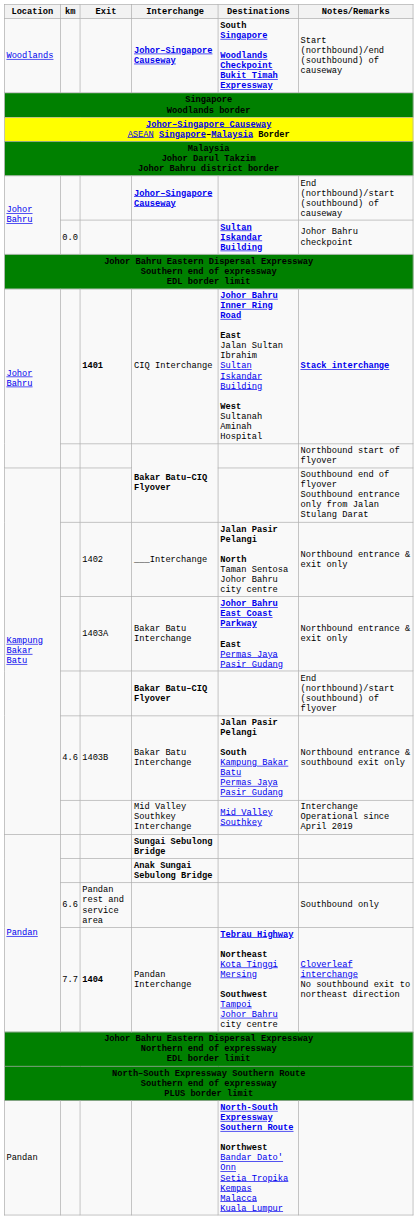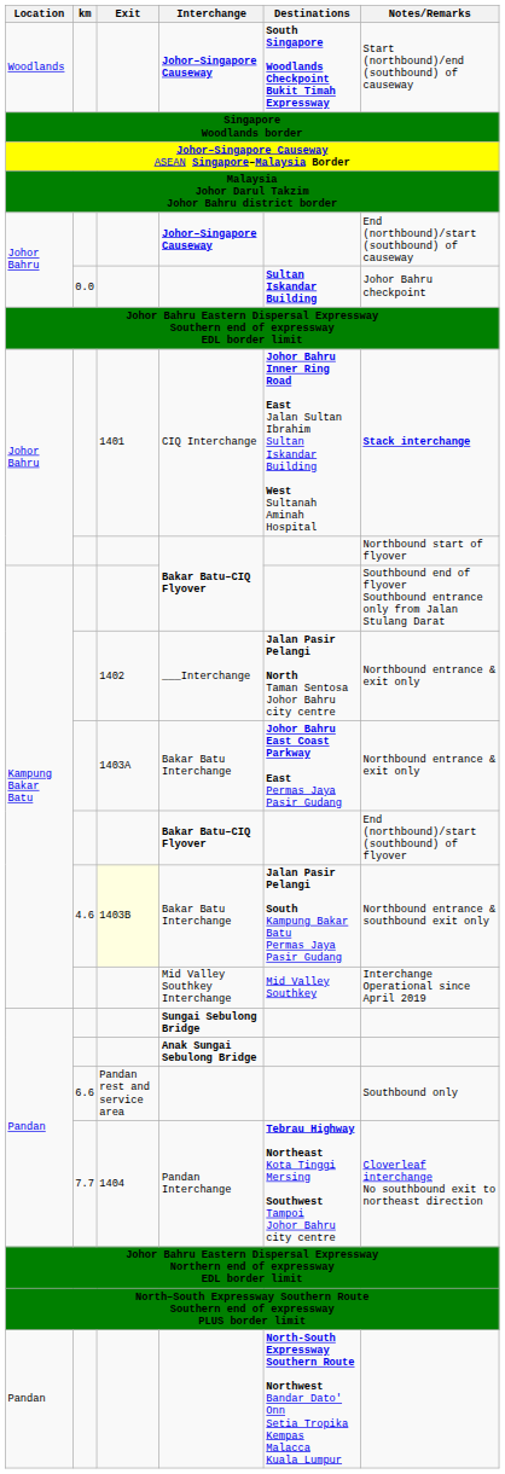CIQ Interchange | Exit: bold -> normal
4.6 / Bakar Batu Interchange | Exit: no background -> lightyellow background
Pandan Interchange | Exit: bold -> normal
